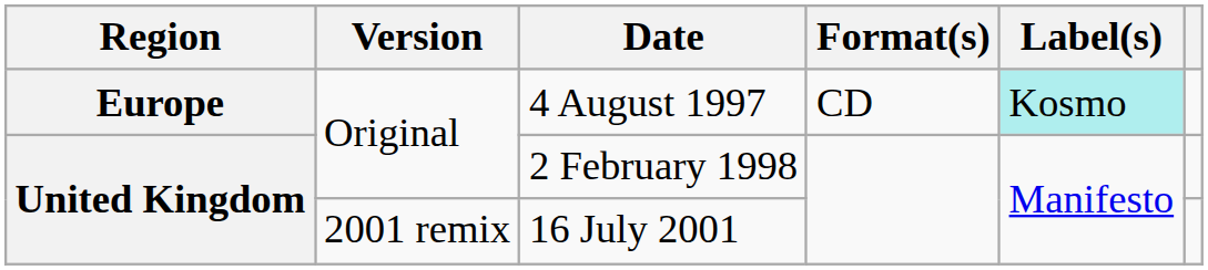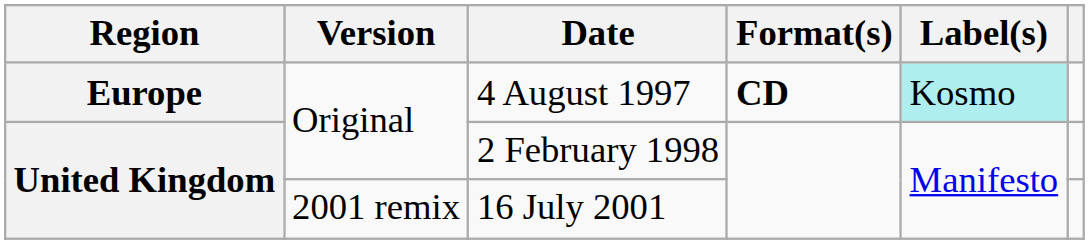4 August 1997 | Format(s): normal -> bold
